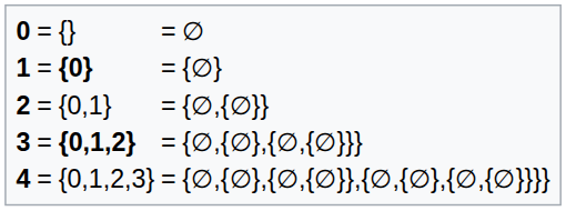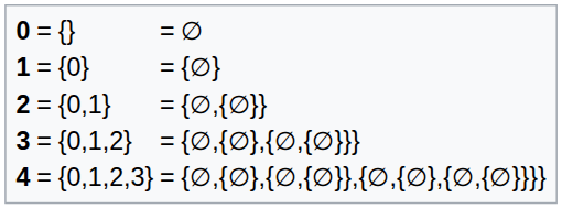1 | column 3: bold -> normal
3 | column 3: bold -> normal
